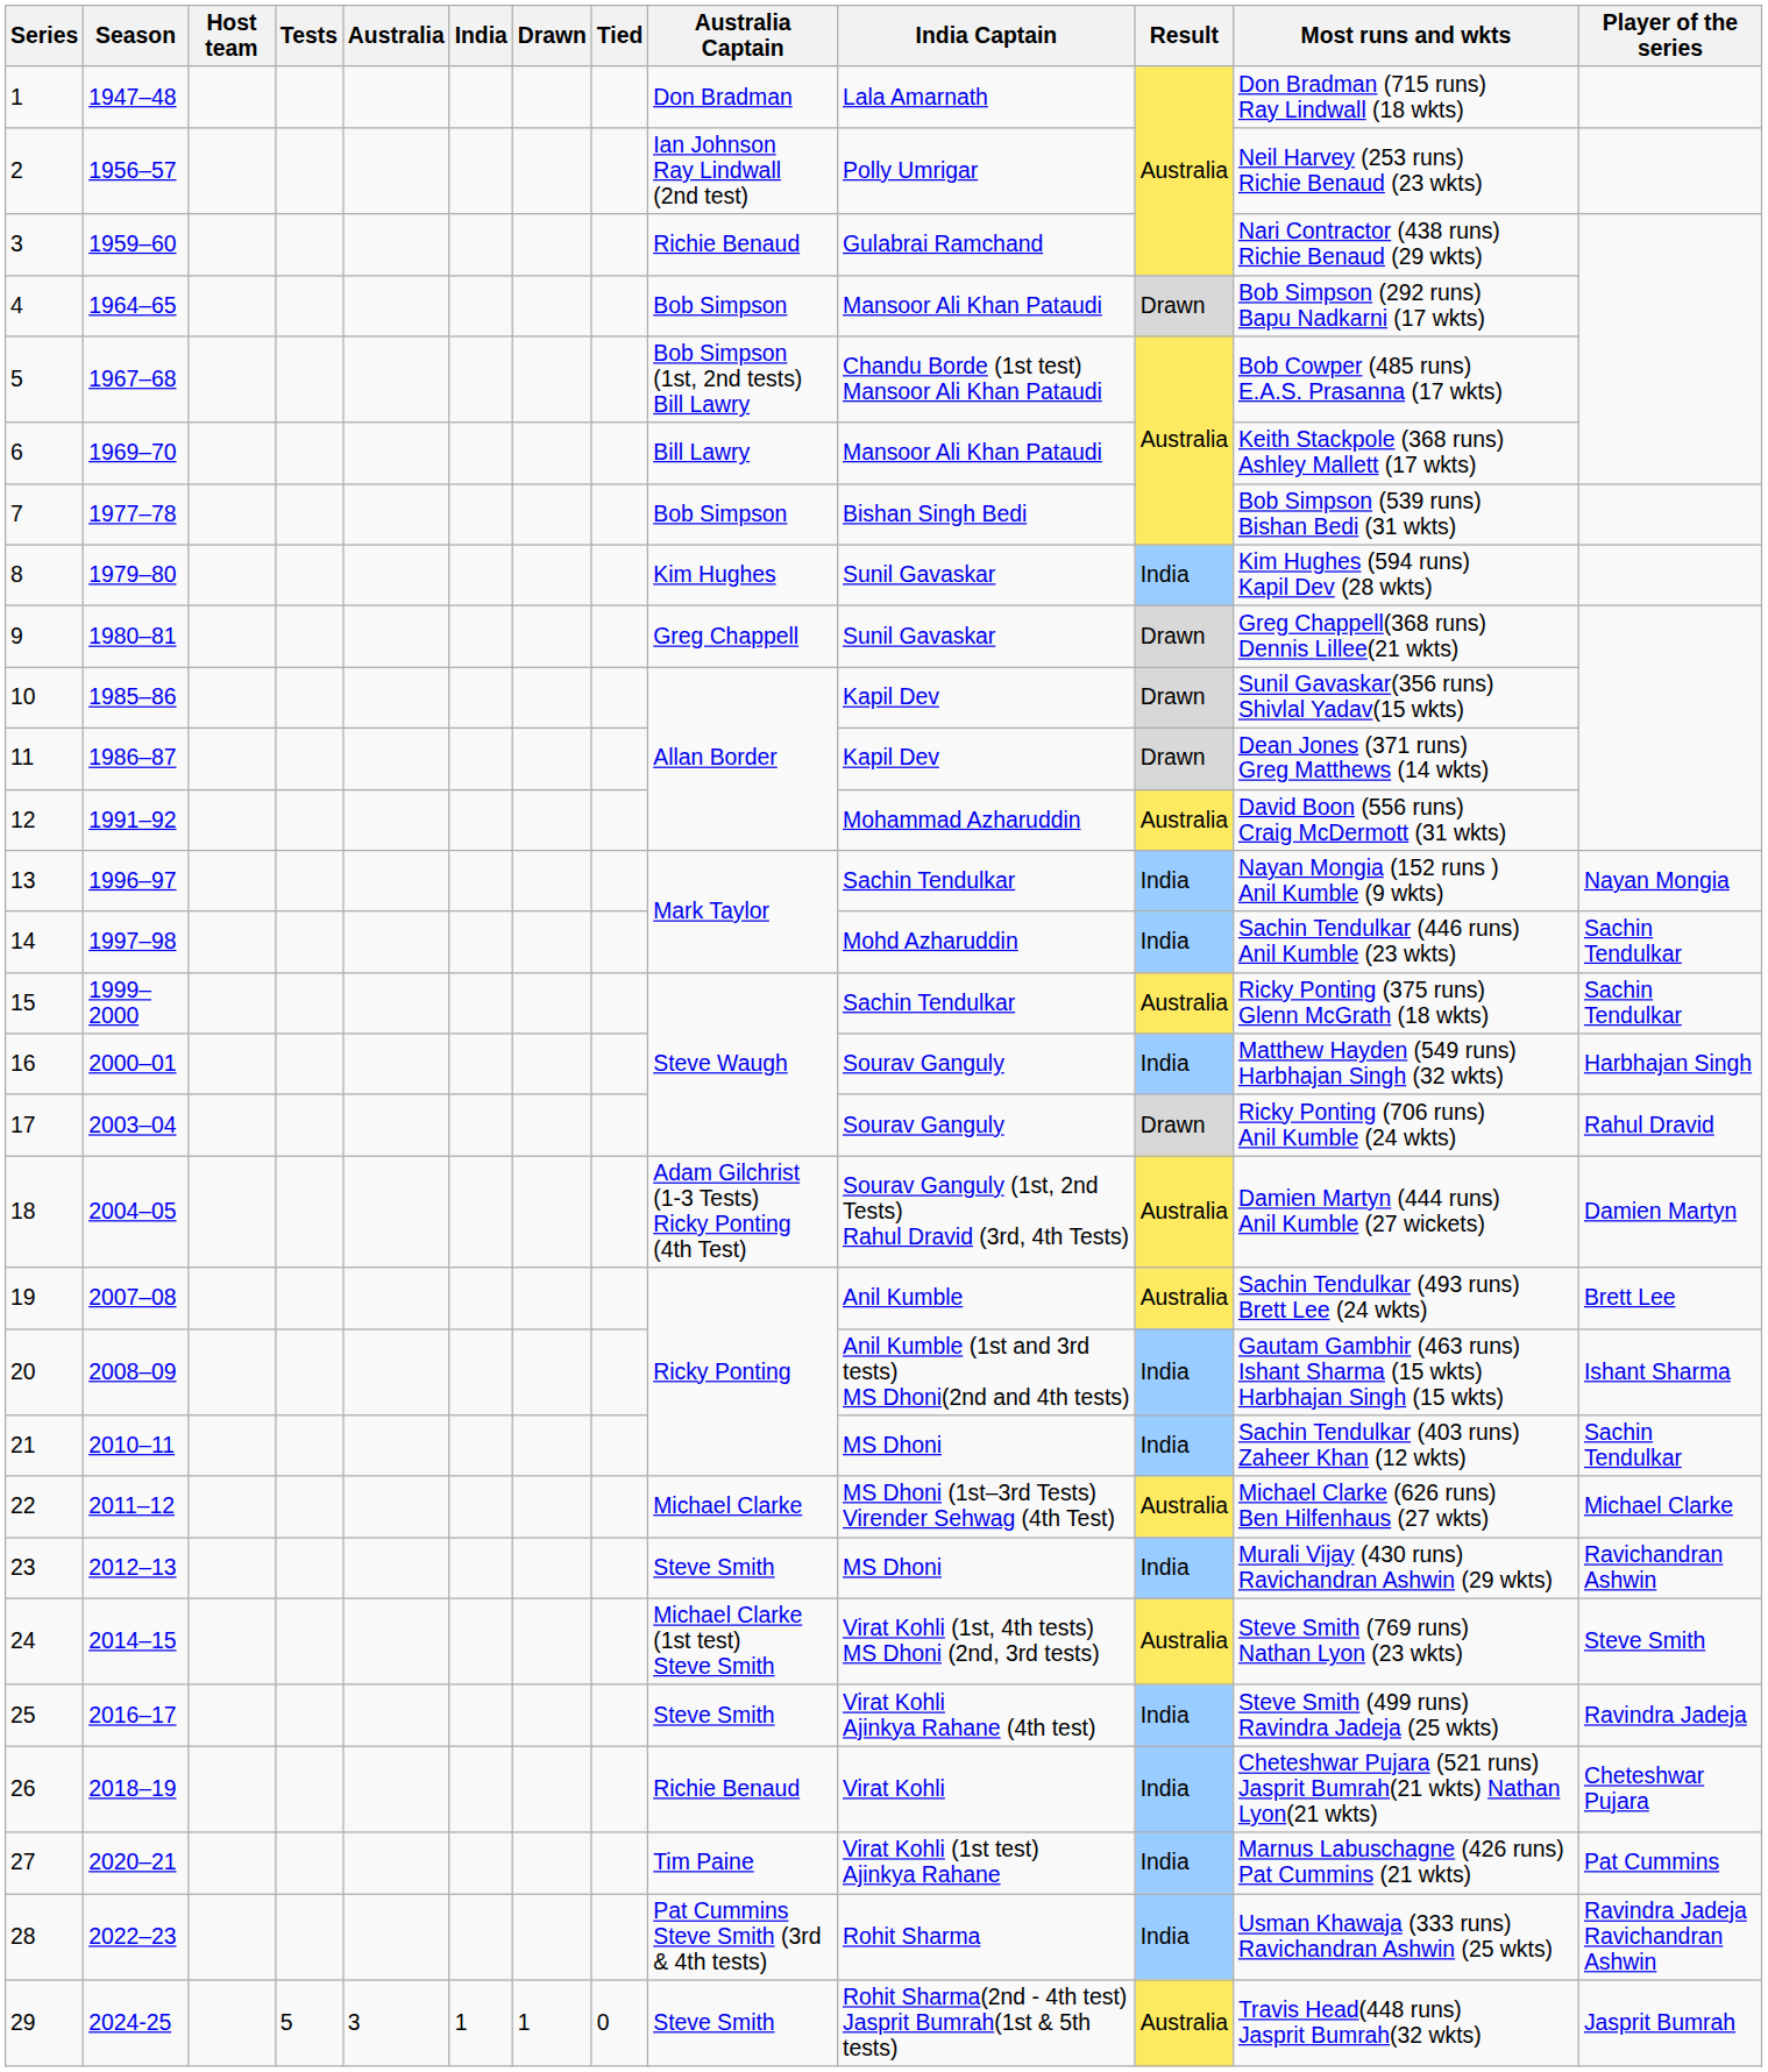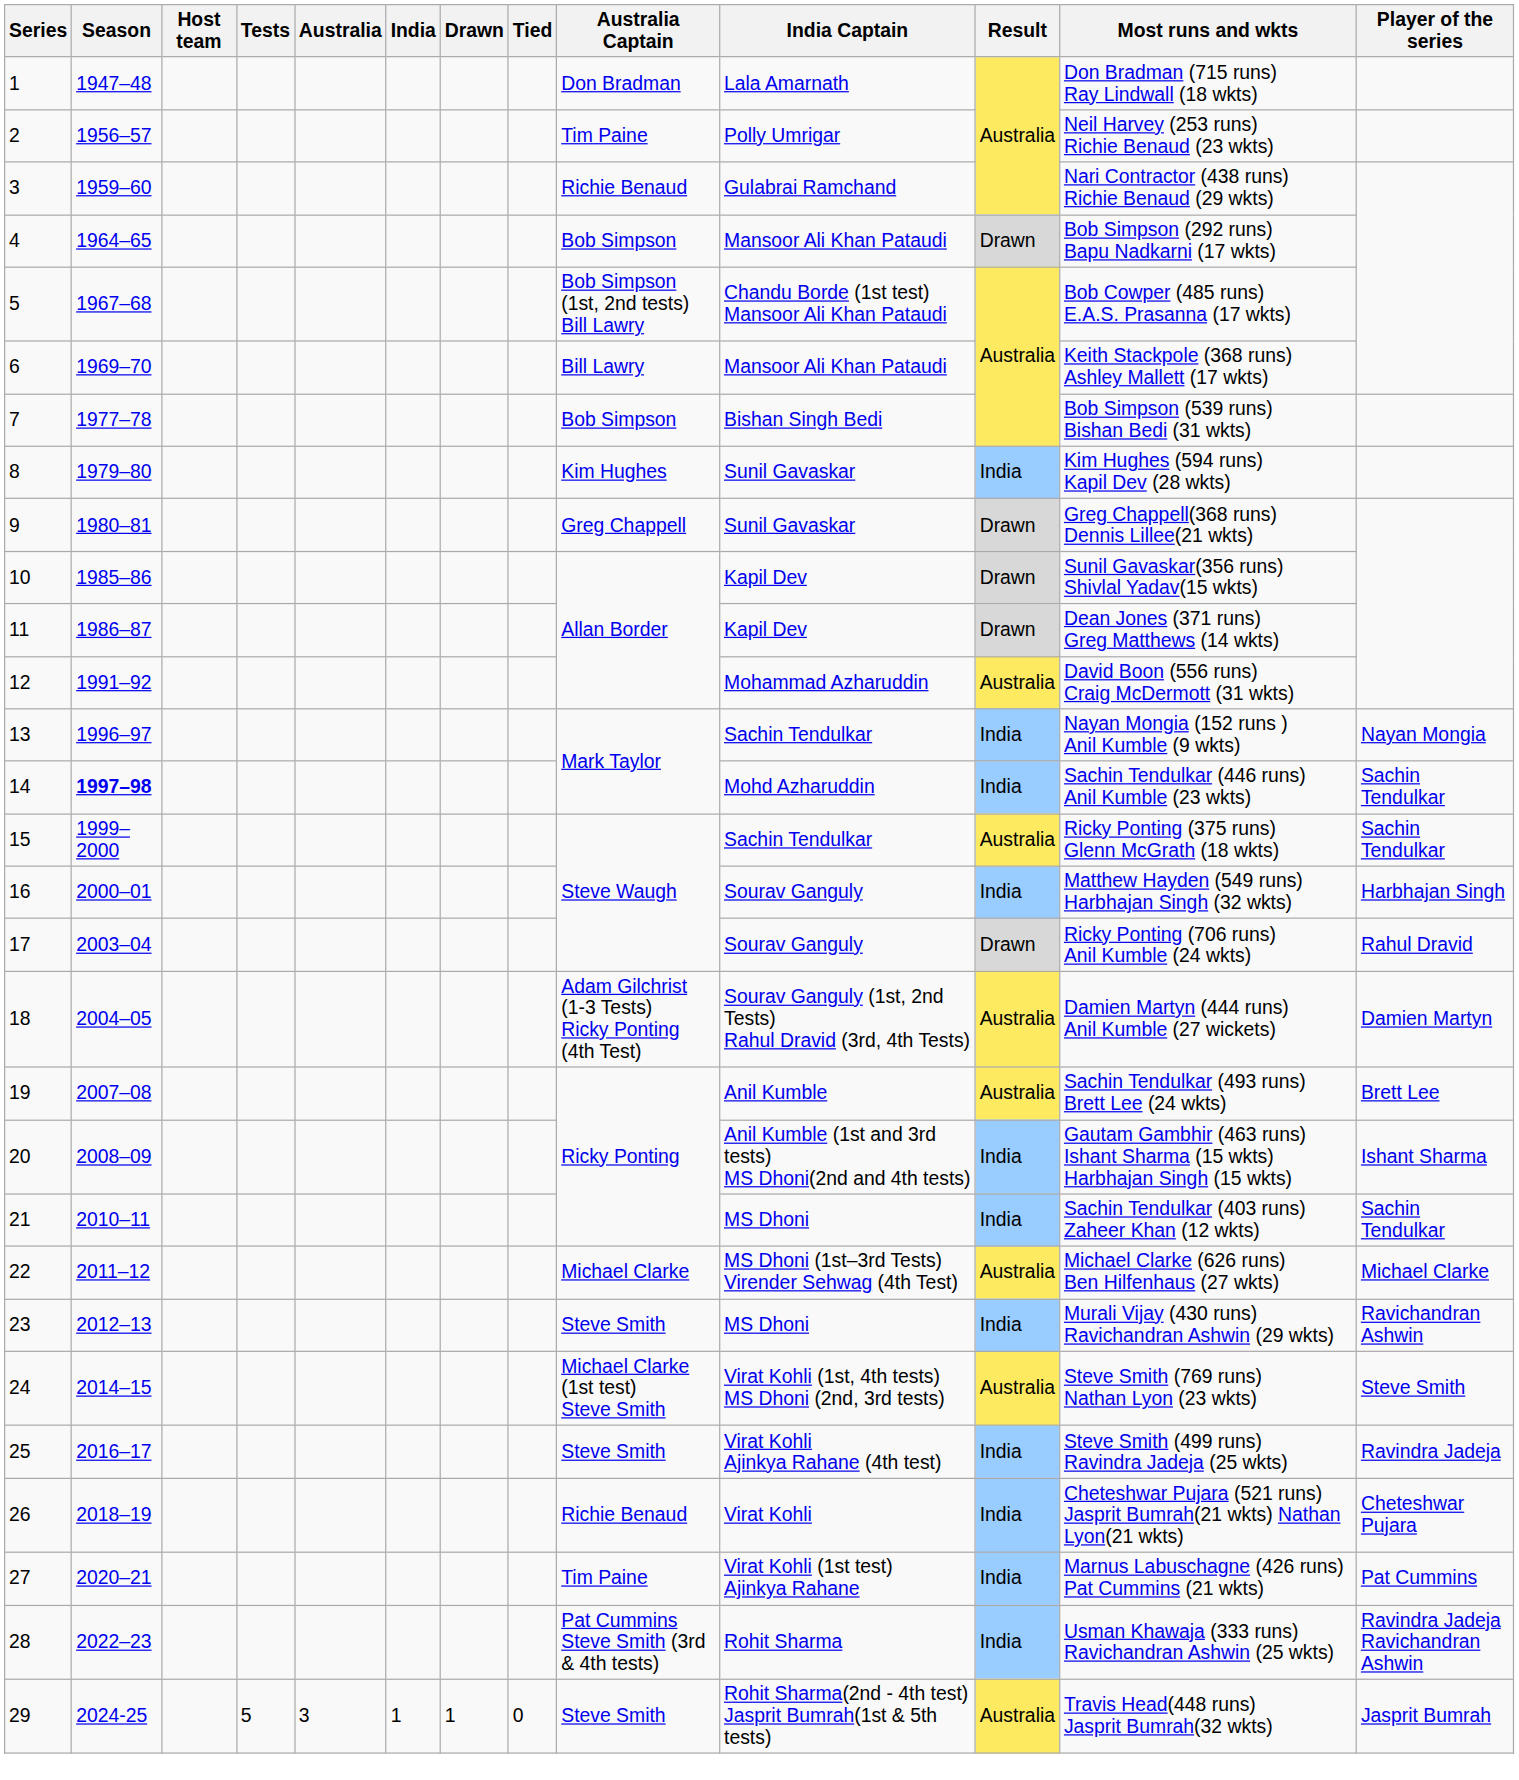2 | Australia Captain: Ian Johnson Ray Lindwall (2nd test) -> Tim Paine
14 | Season: normal -> bold
